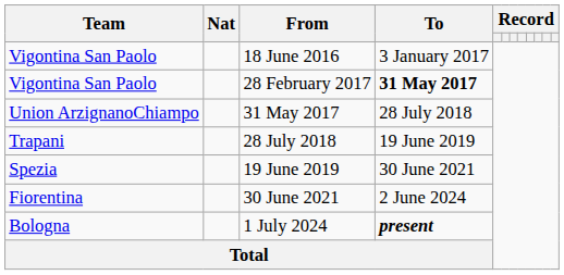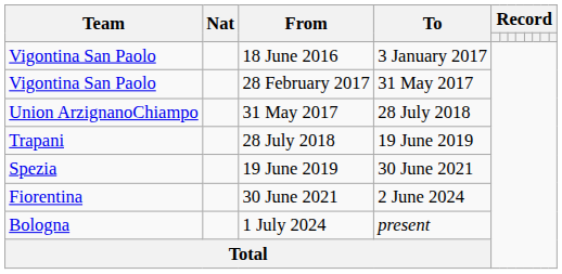28 February 2017 | To: bold -> normal
1 July 2024 | To: bold -> normal
